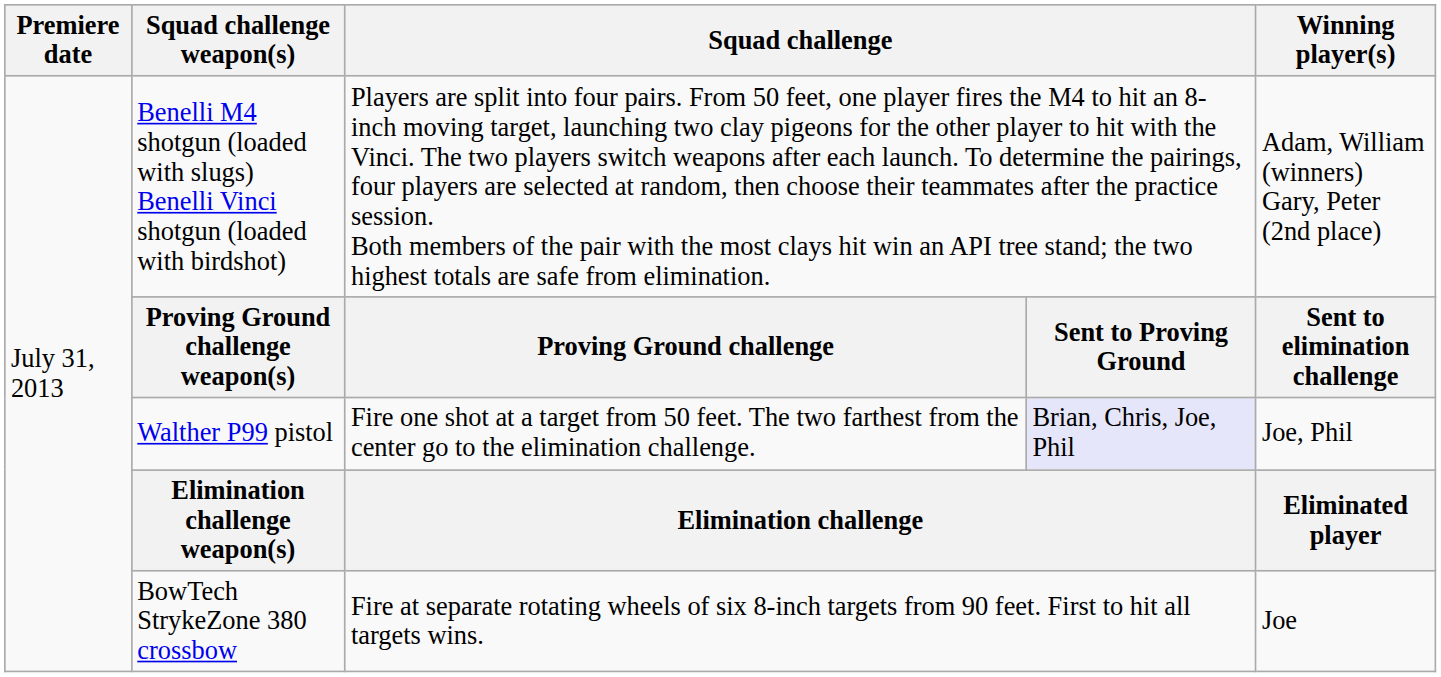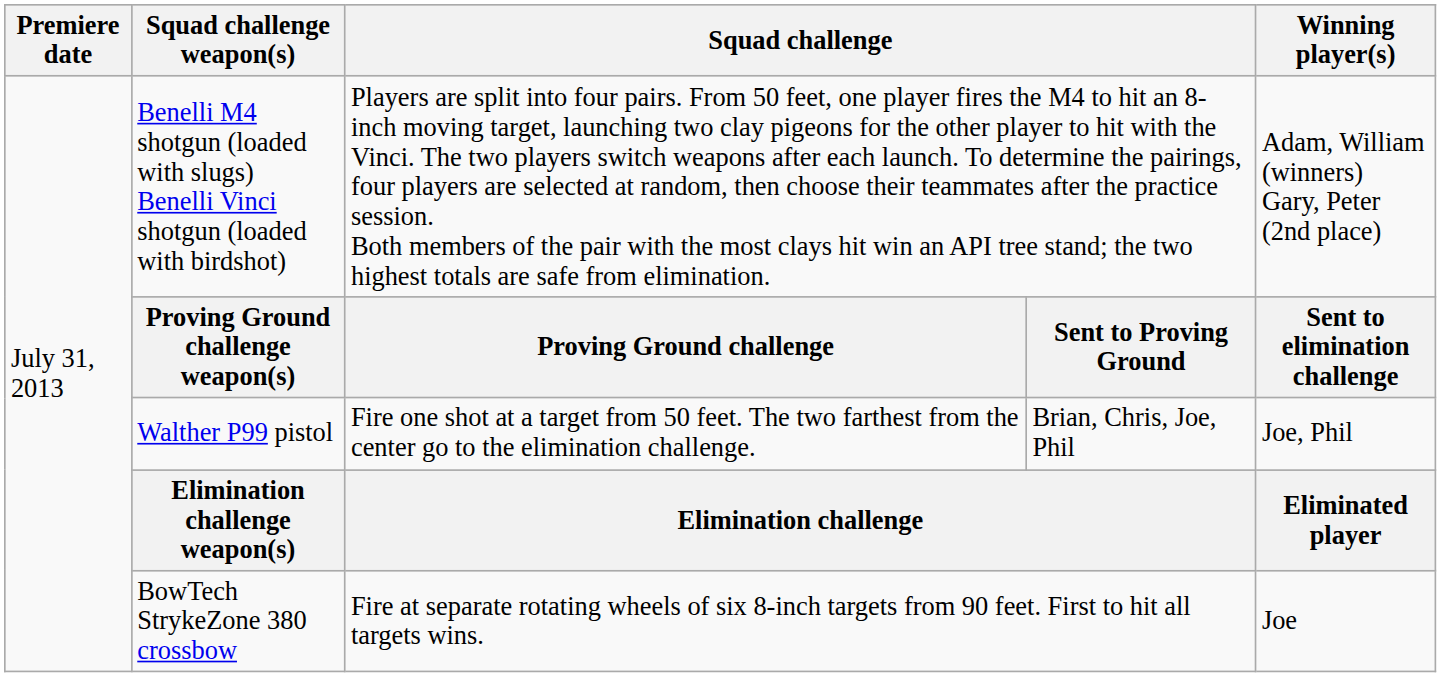Walther P99 pistol | column 4: lavender background -> no background
